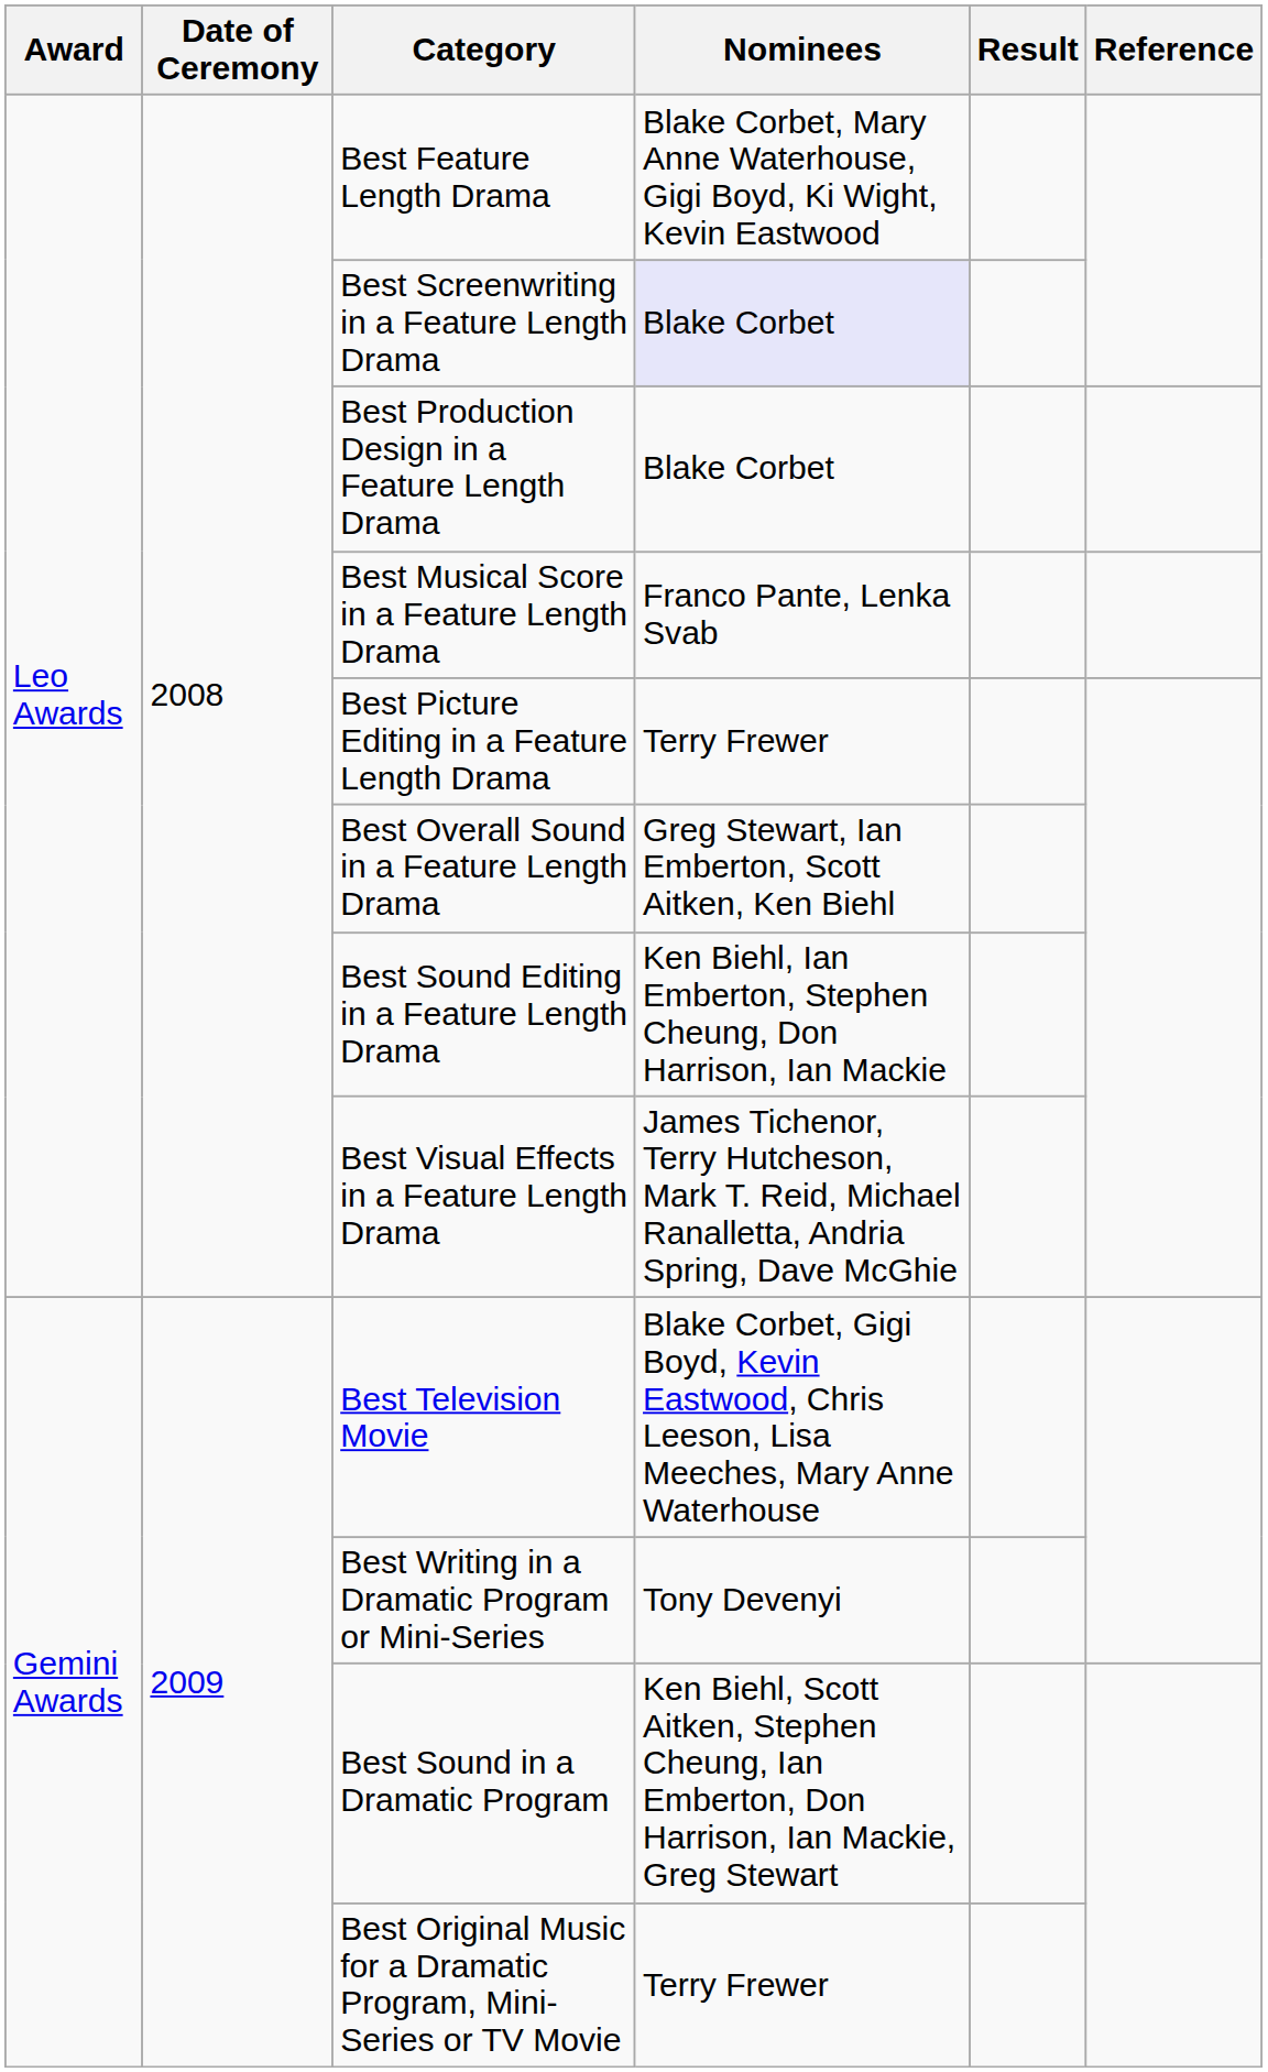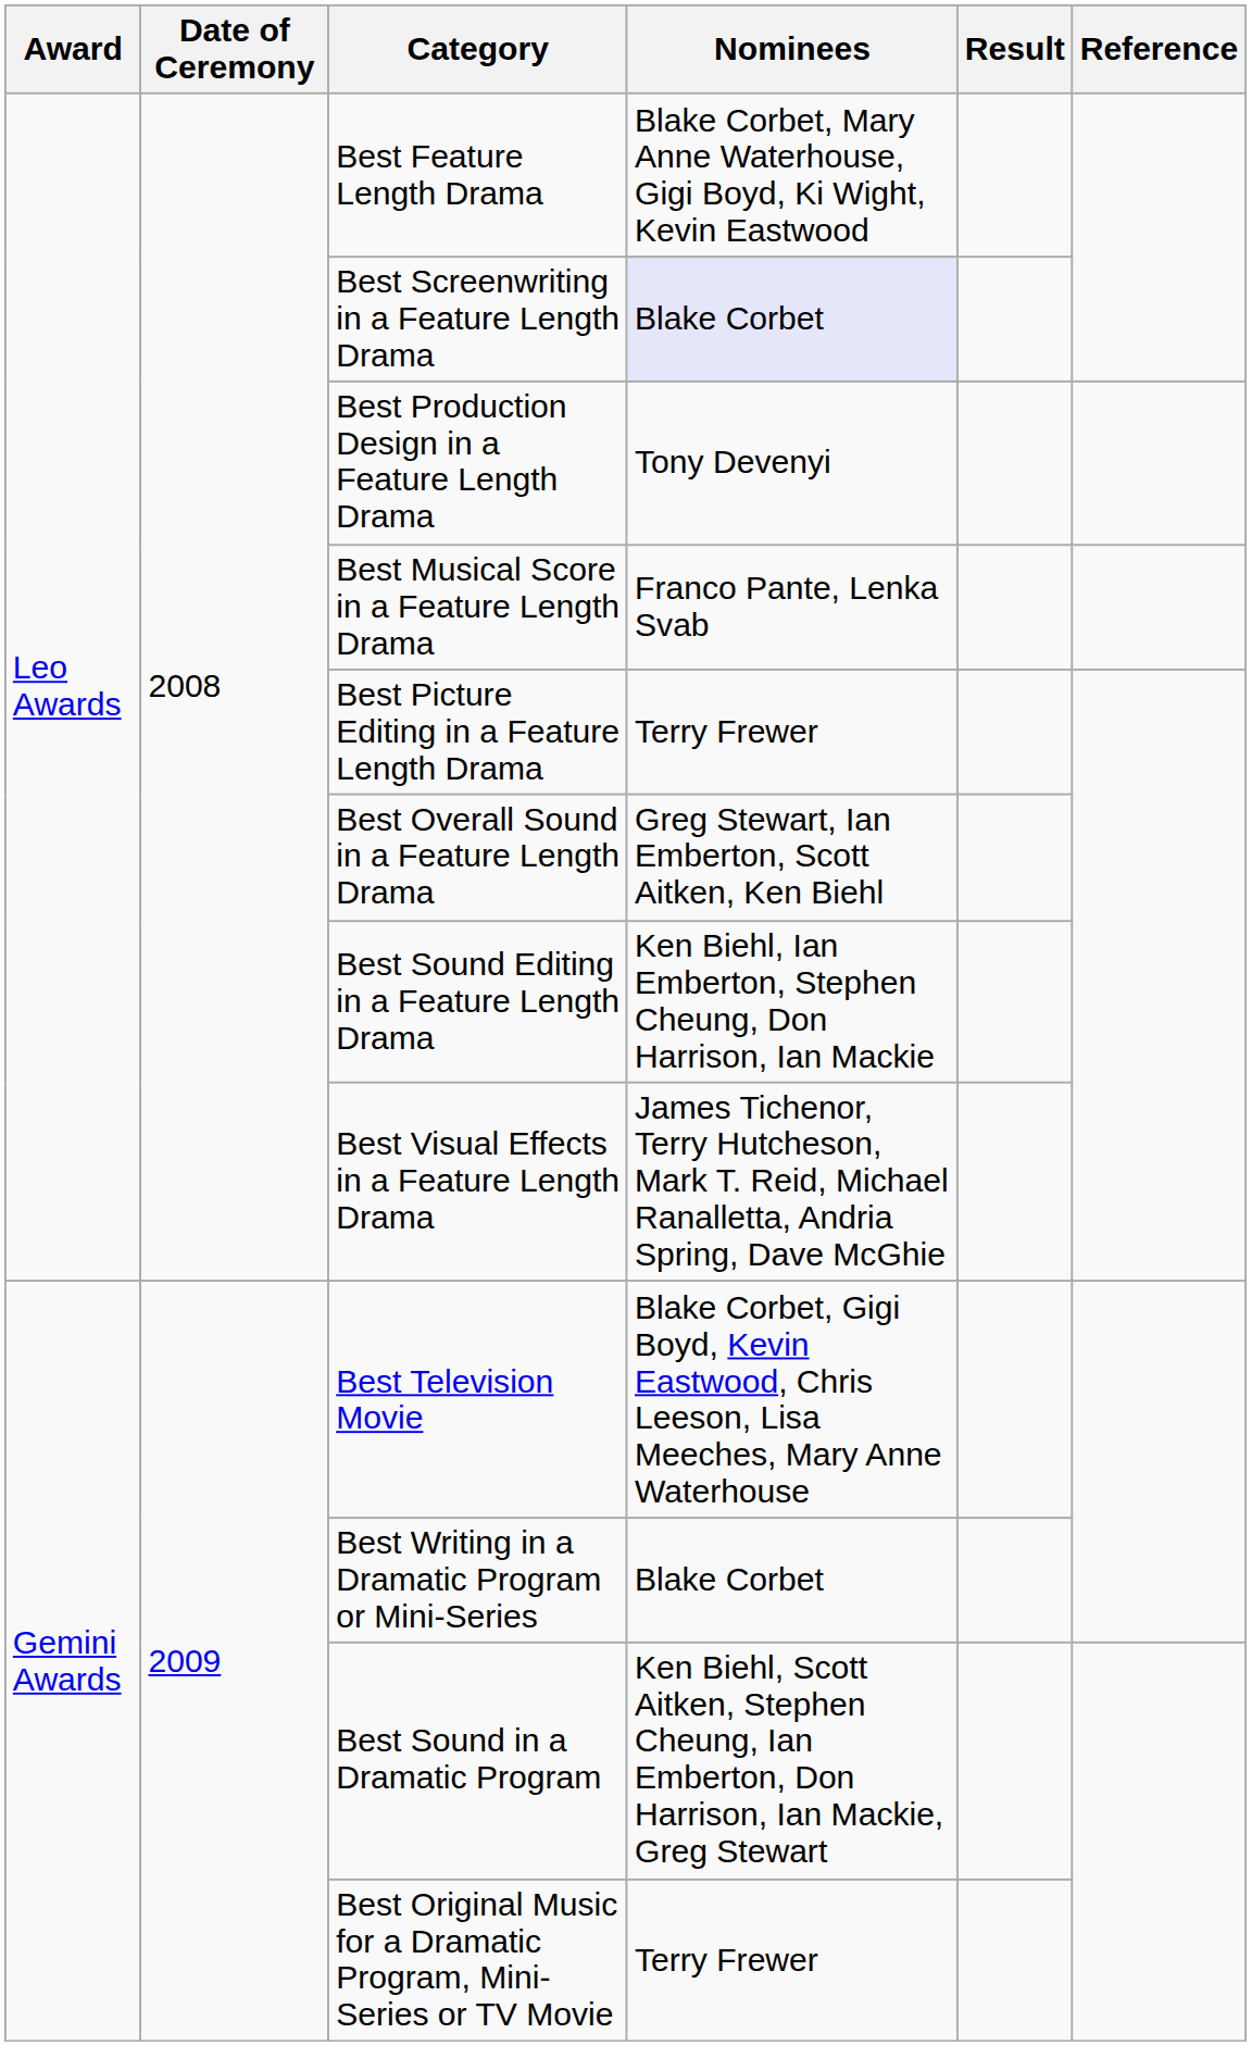Best Production Design in a Feature Length Drama | Nominees: Blake Corbet -> Tony Devenyi
Best Writing in a Dramatic Program or Mini-Series | Nominees: Tony Devenyi -> Blake Corbet
